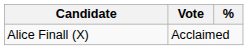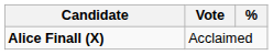Alice Finall (X) | Candidate: normal -> bold
